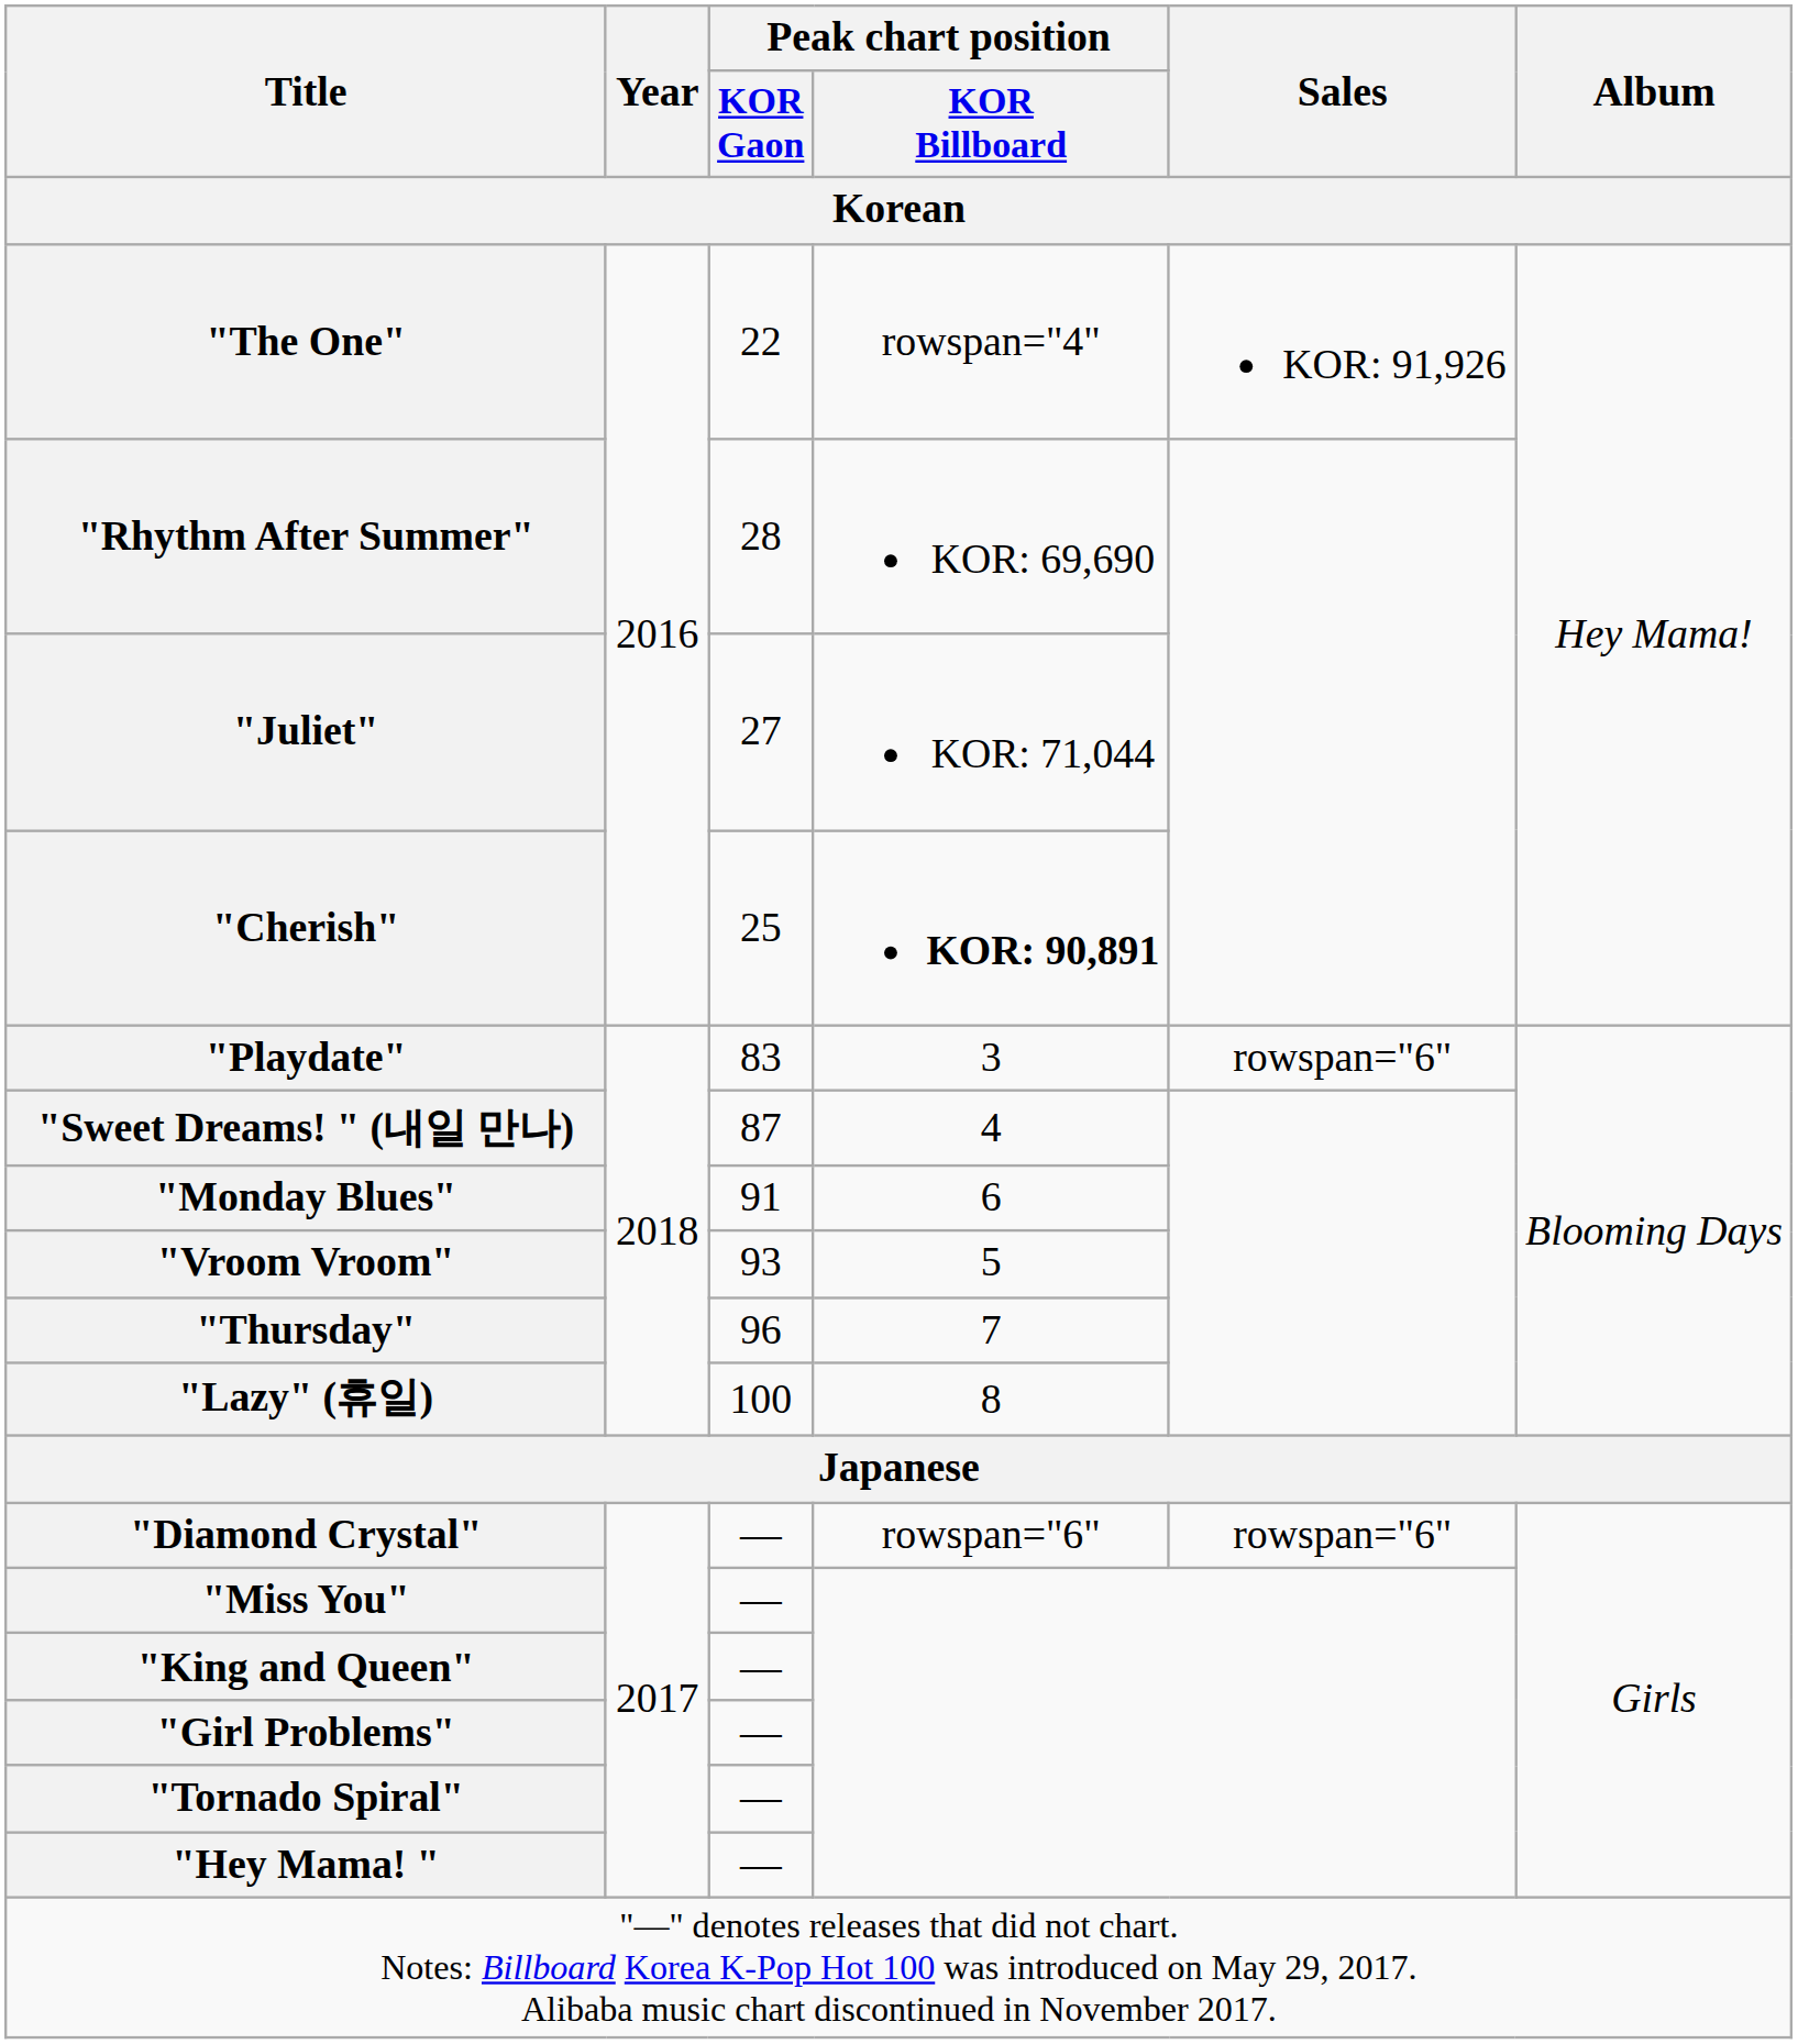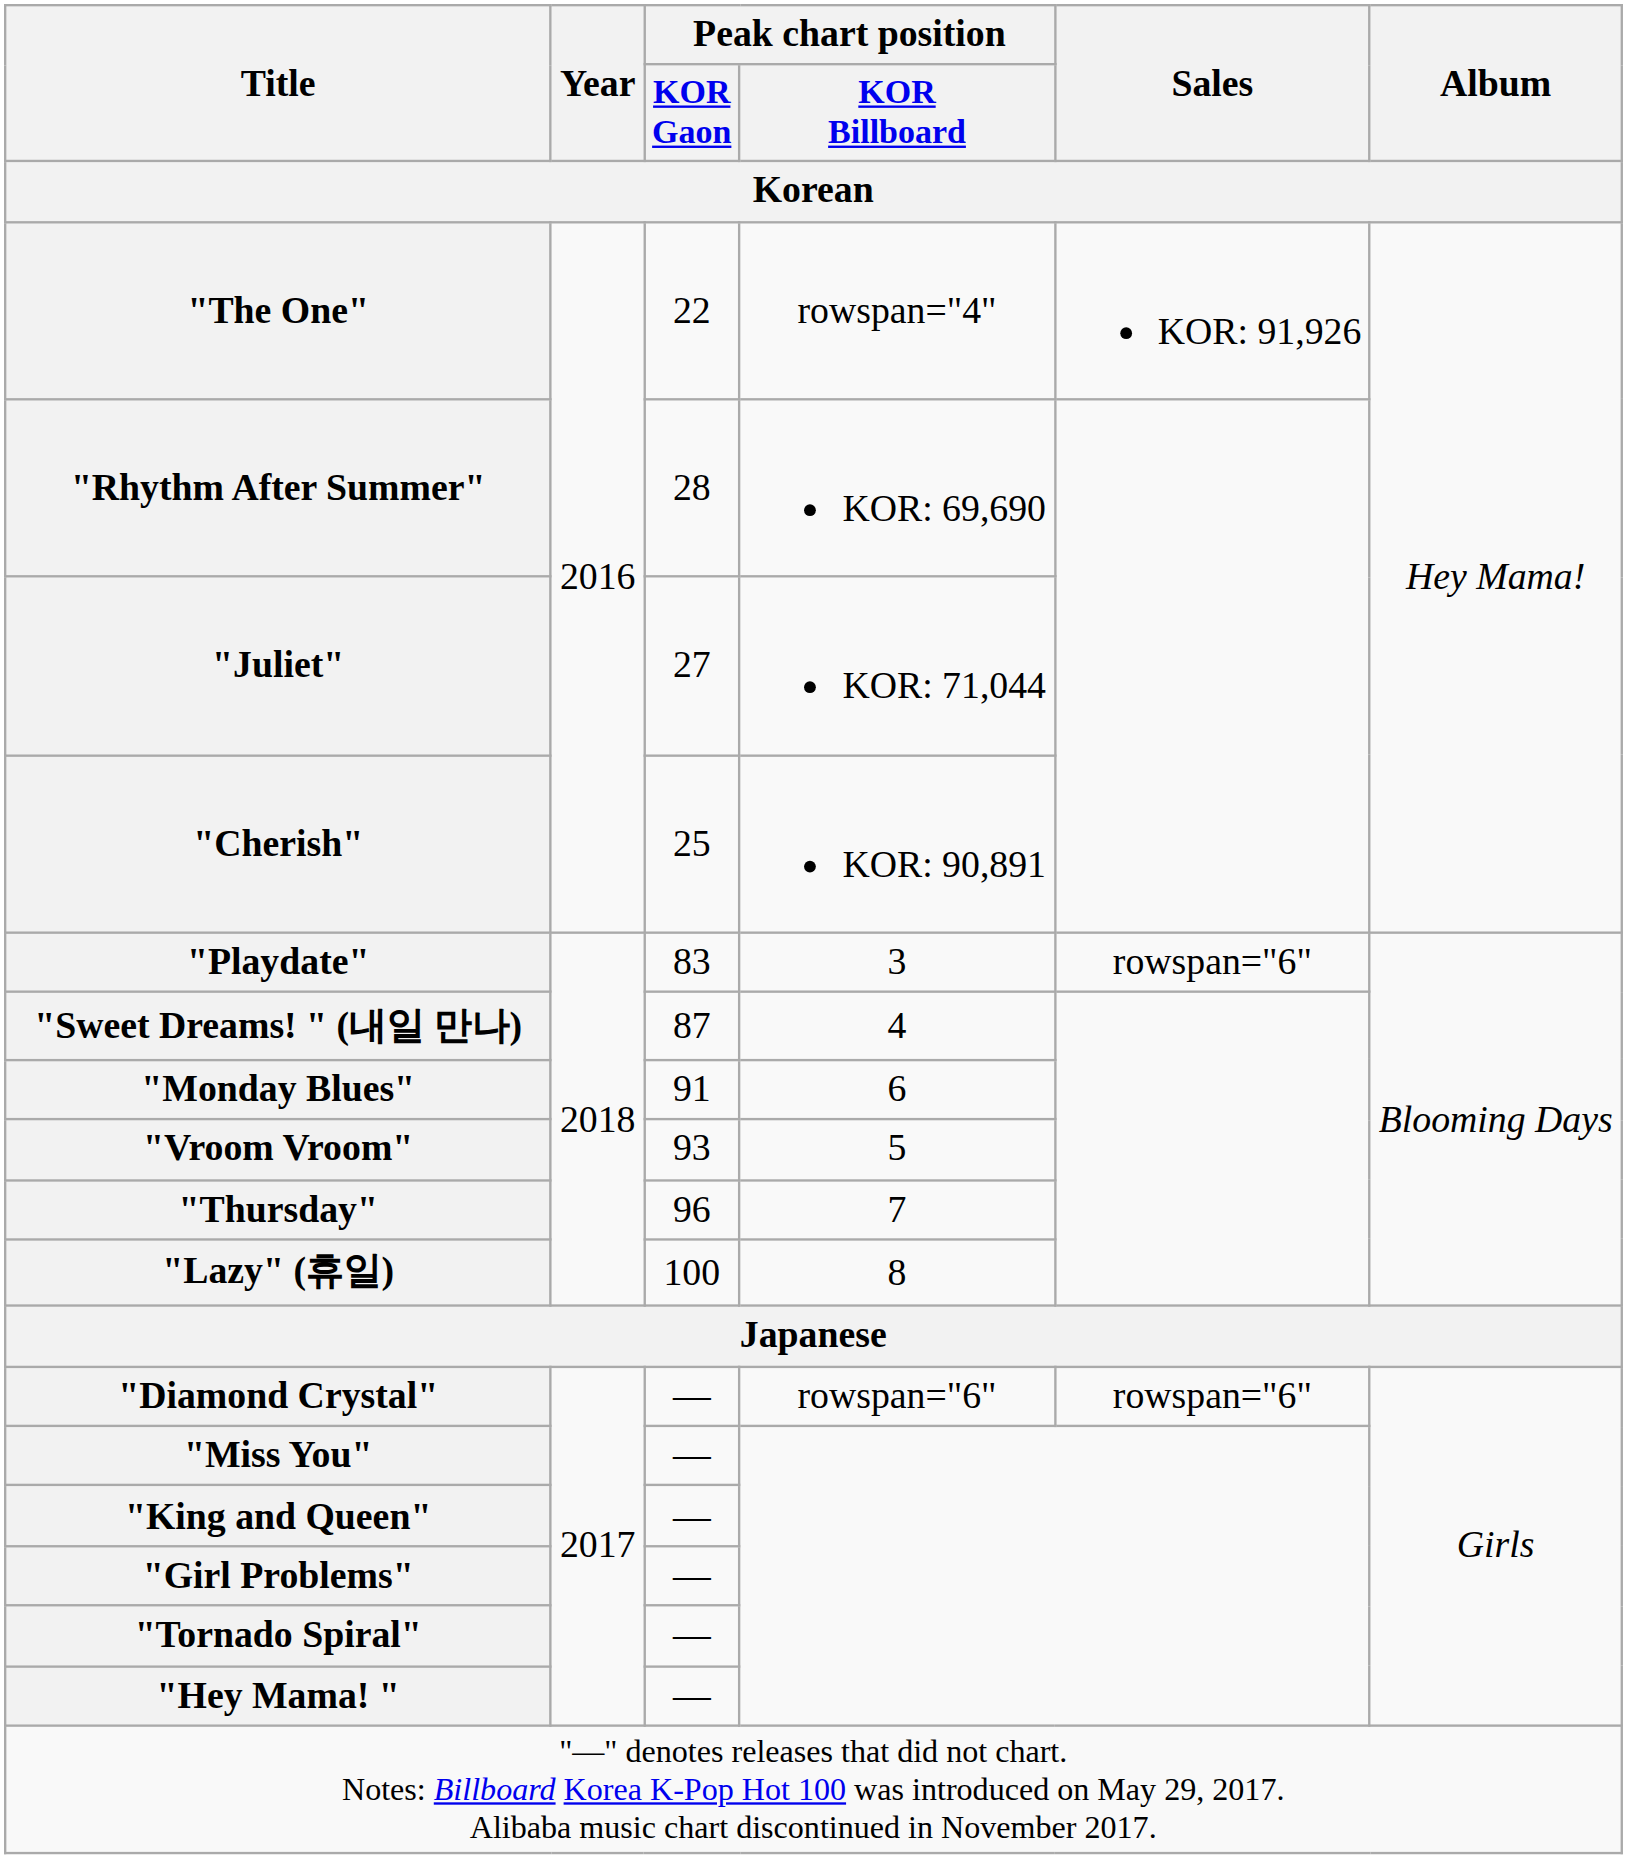"Cherish" | Peak chart position / KOR Billboard: bold -> normal
